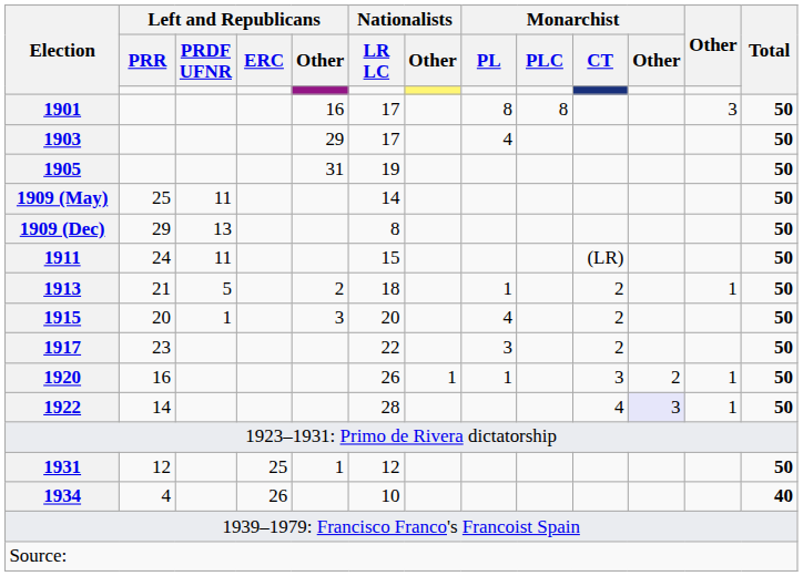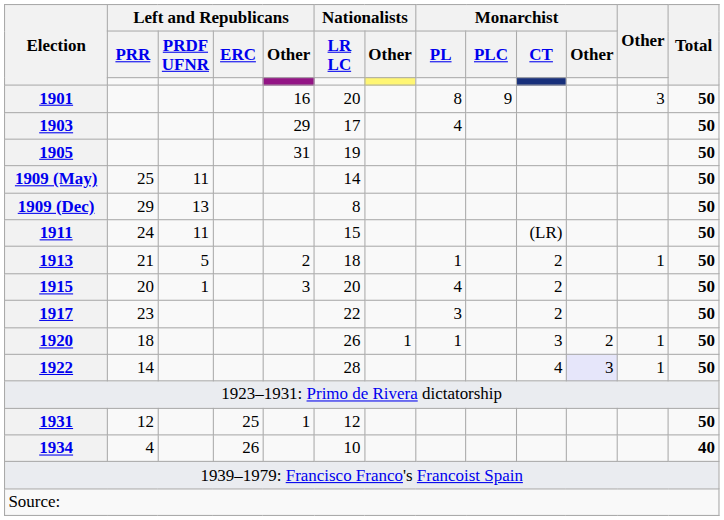1901 | Nationalists / LR LC: 17 -> 20
1901 | Monarchist / PLC: 8 -> 9
1920 | Left and Republicans / PRR: 16 -> 18
